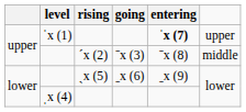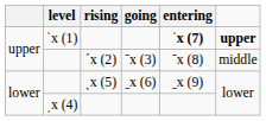ˈx (1) | column 6: normal -> bold
